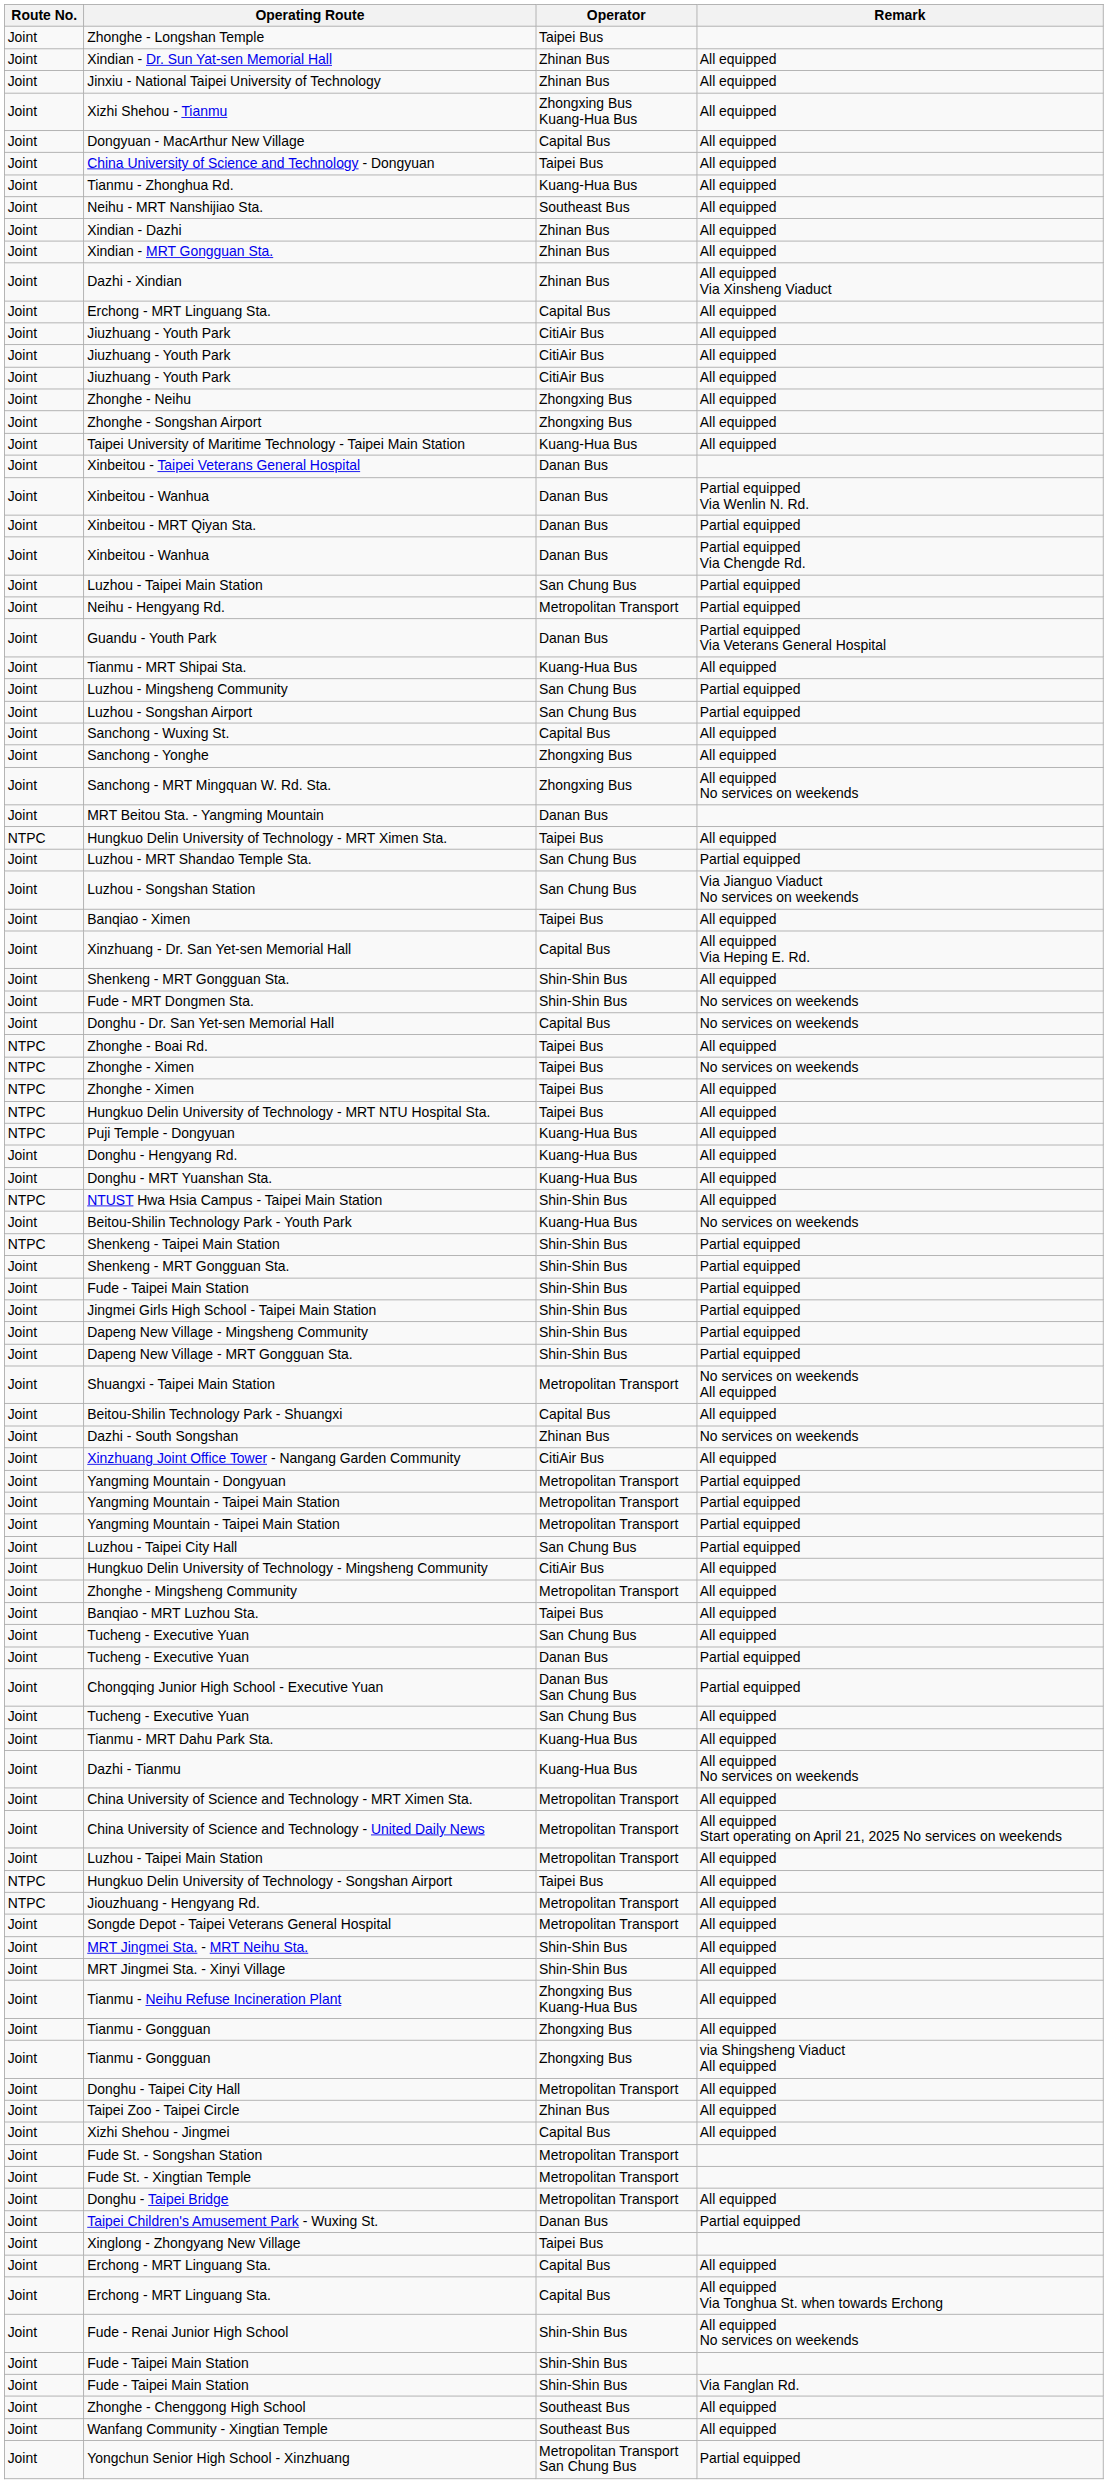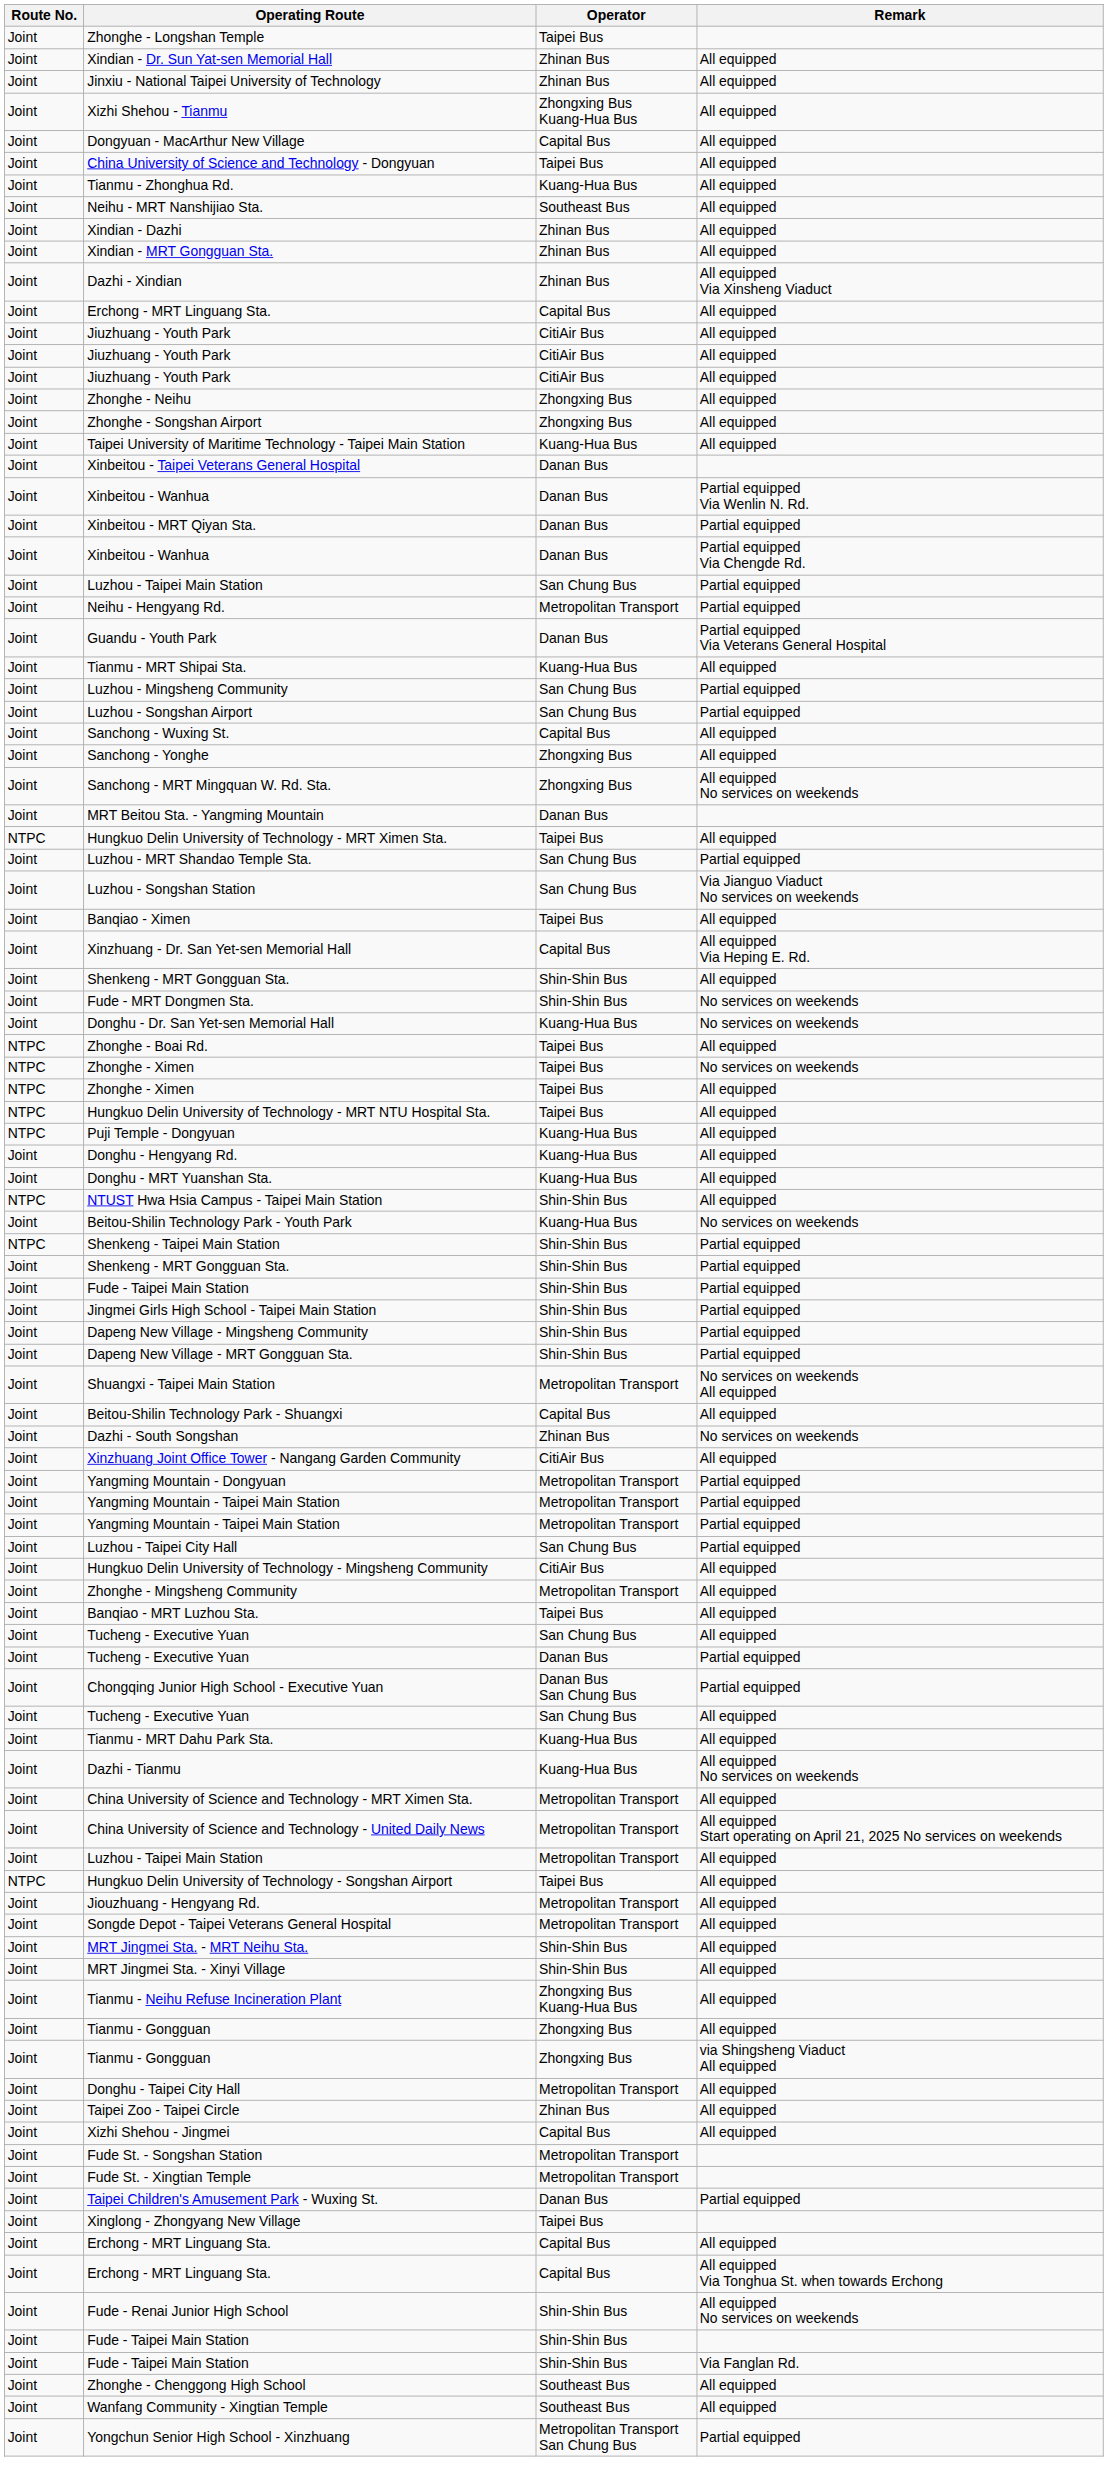Donghu - Dr. San Yet-sen Memorial Hall | Operator: Capital Bus -> Kuang-Hua Bus
Jiouzhuang - Hengyang Rd. | Route No.: NTPC -> Joint
- row: Joint | Donghu - Taipei Bridge | Metropolitan Transport | All equipped
